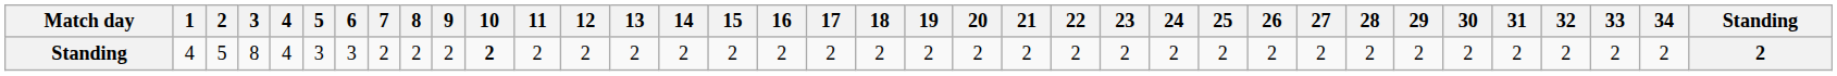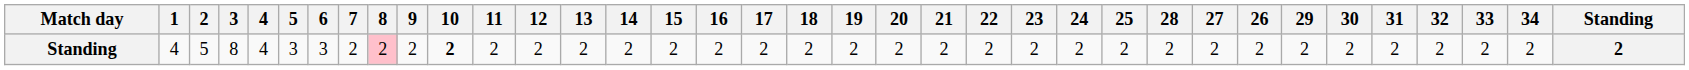columns swapped: 26 <-> 28
row 2 | 8: no background -> pink background
